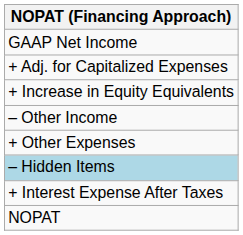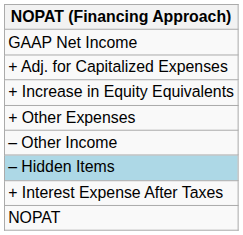row 5 | column 1: – Other Income -> + Other Expenses
row 6 | column 1: + Other Expenses -> – Other Income
